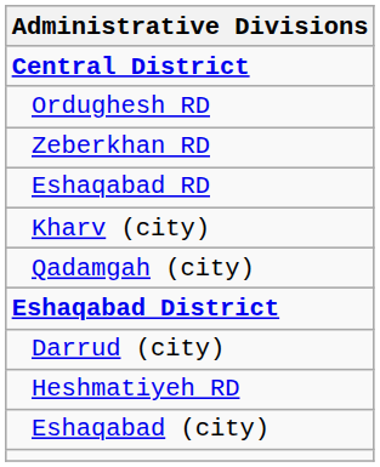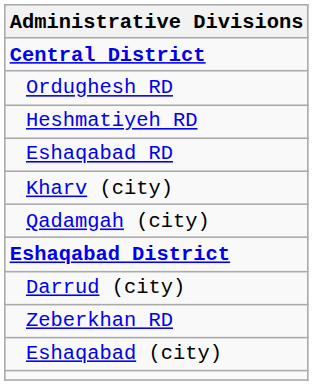row 4 | column 1: Zeberkhan RD -> Heshmatiyeh RD
row 10 | column 1: Heshmatiyeh RD -> Zeberkhan RD
